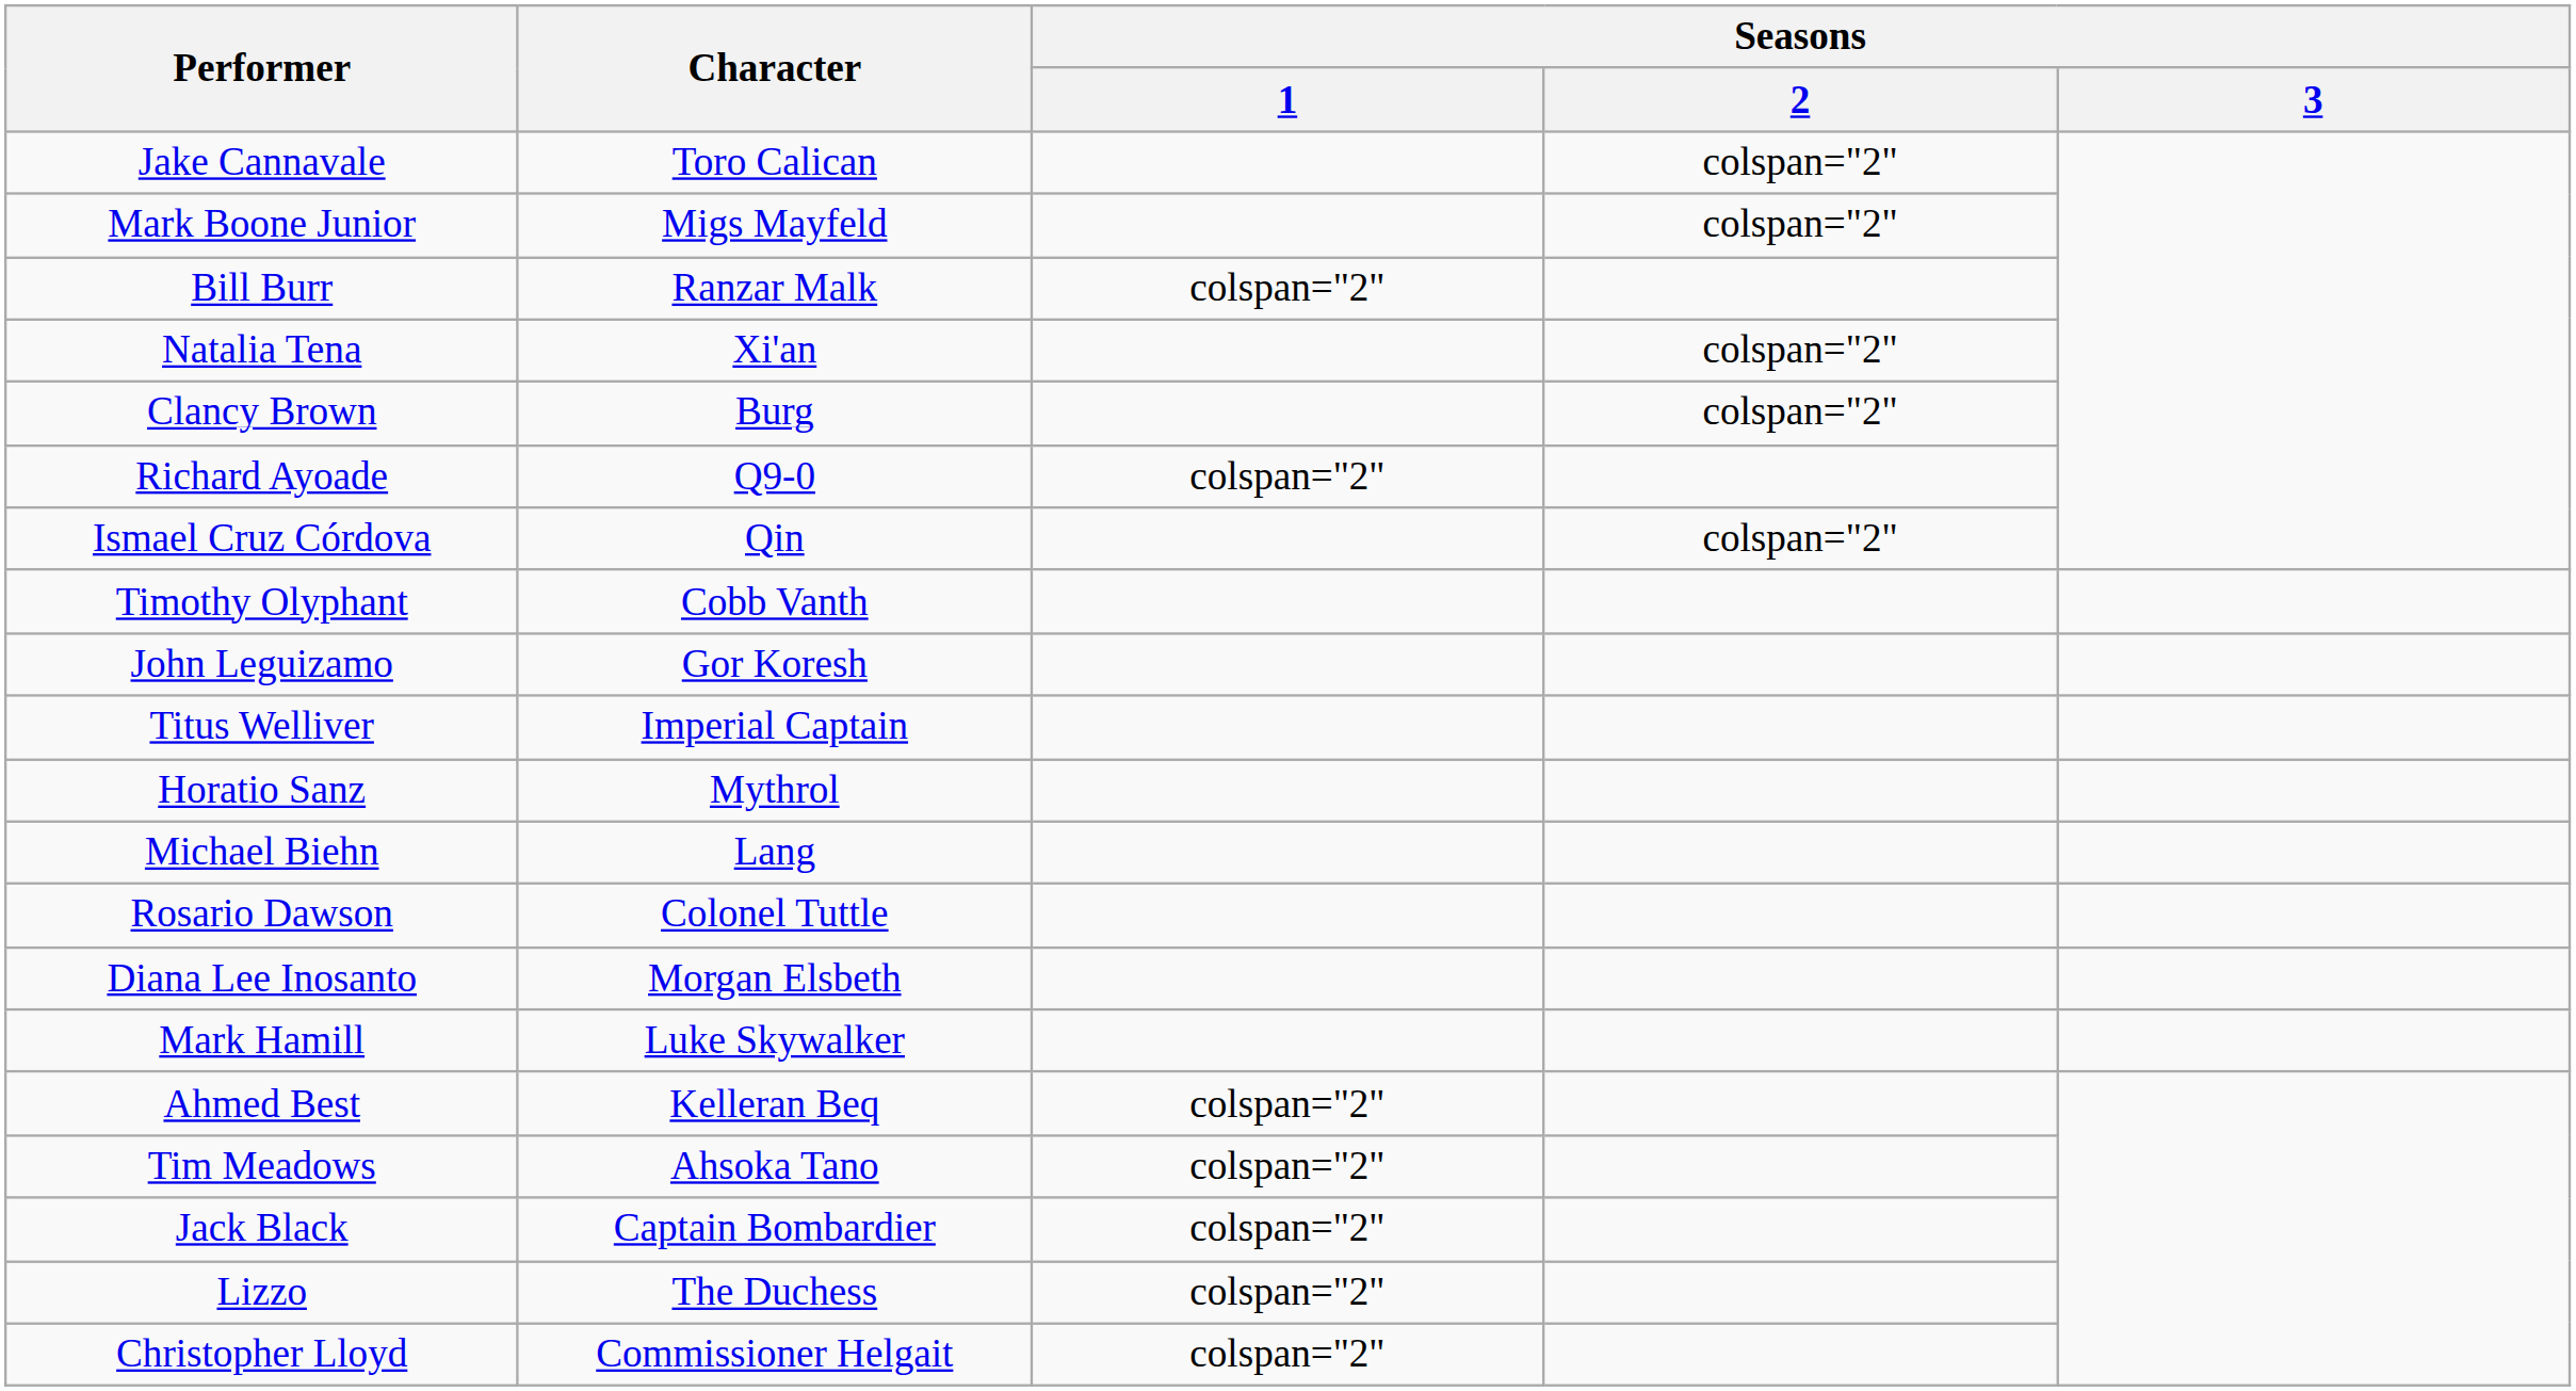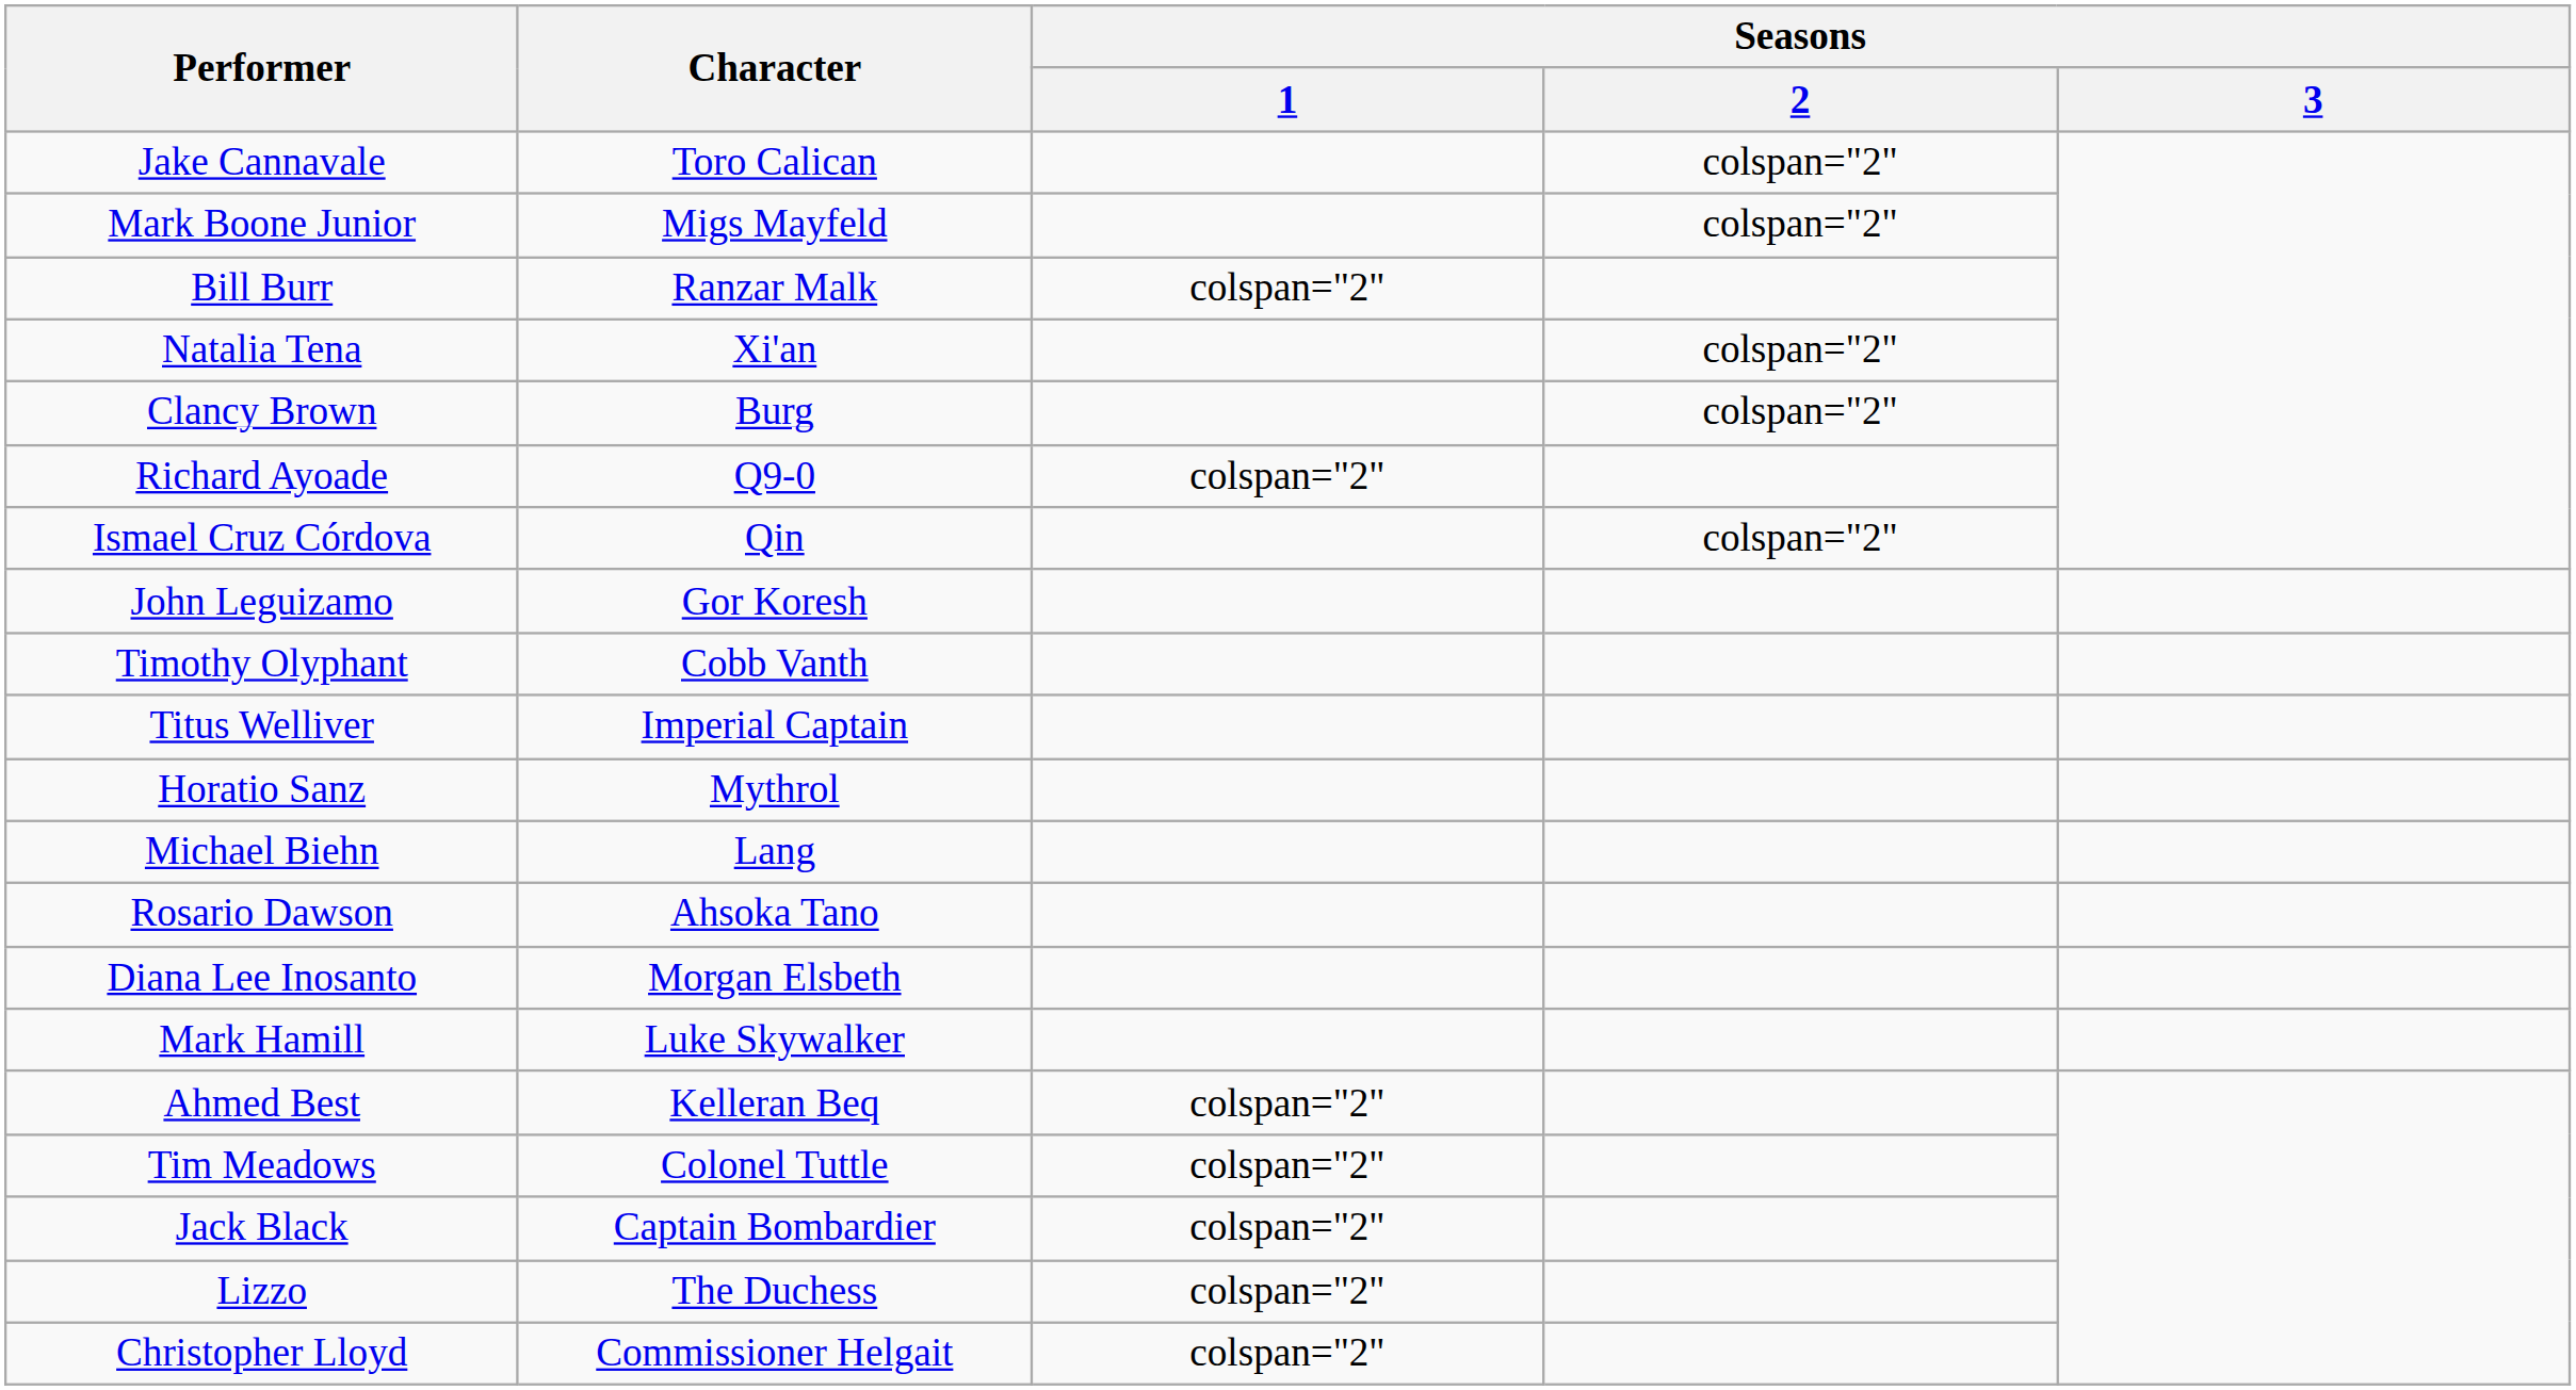rows swapped: John Leguizamo <-> Timothy Olyphant
Rosario Dawson | Character: Colonel Tuttle -> Ahsoka Tano
Tim Meadows | Character: Ahsoka Tano -> Colonel Tuttle
